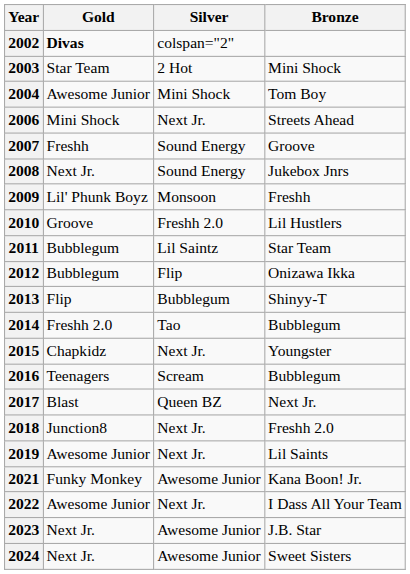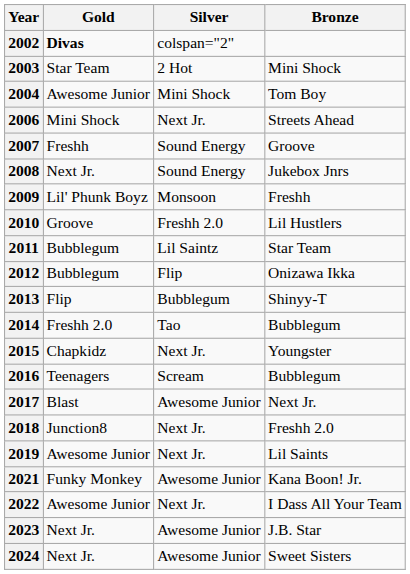2017 | Silver: Queen BZ -> Awesome Junior
